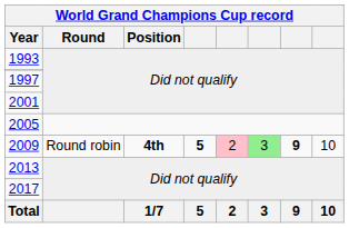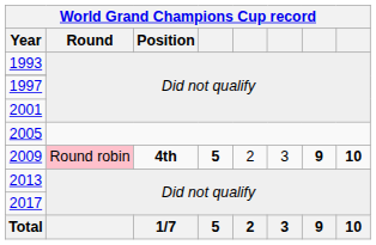2009 | Round: no background -> pink background
2009 | column 5: pink background -> no background
2009 | column 6: lightgreen background -> no background
2009 | column 8: normal -> bold
